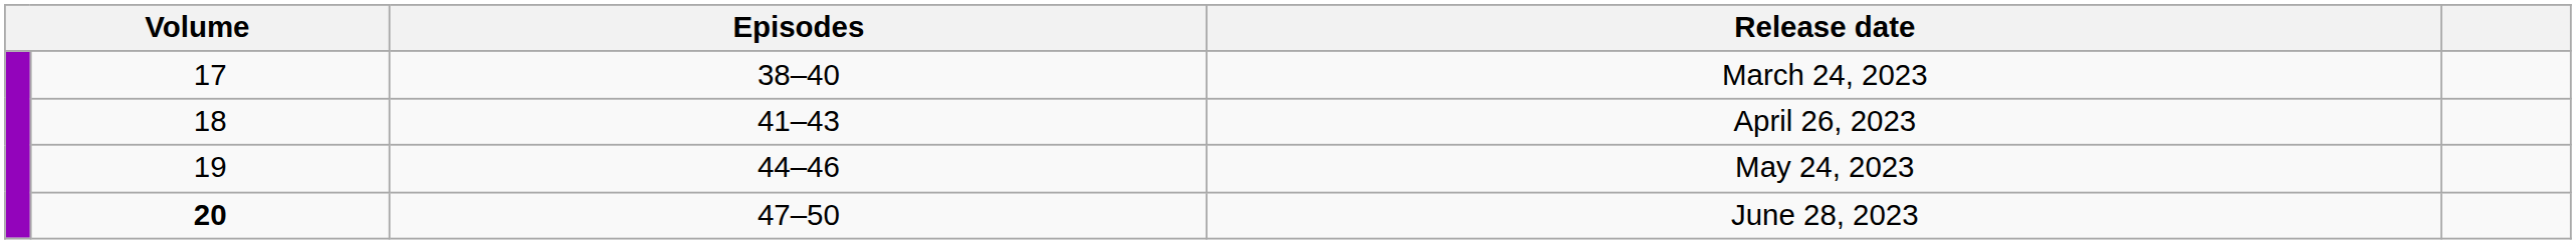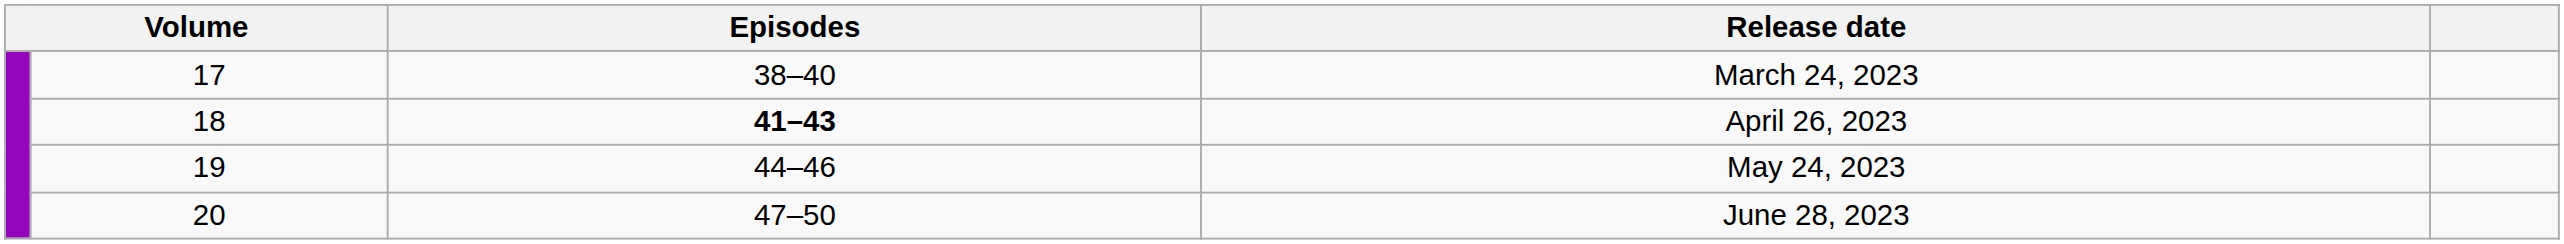April 26, 2023 | Episodes: normal -> bold
June 28, 2023 | column 2: bold -> normal
